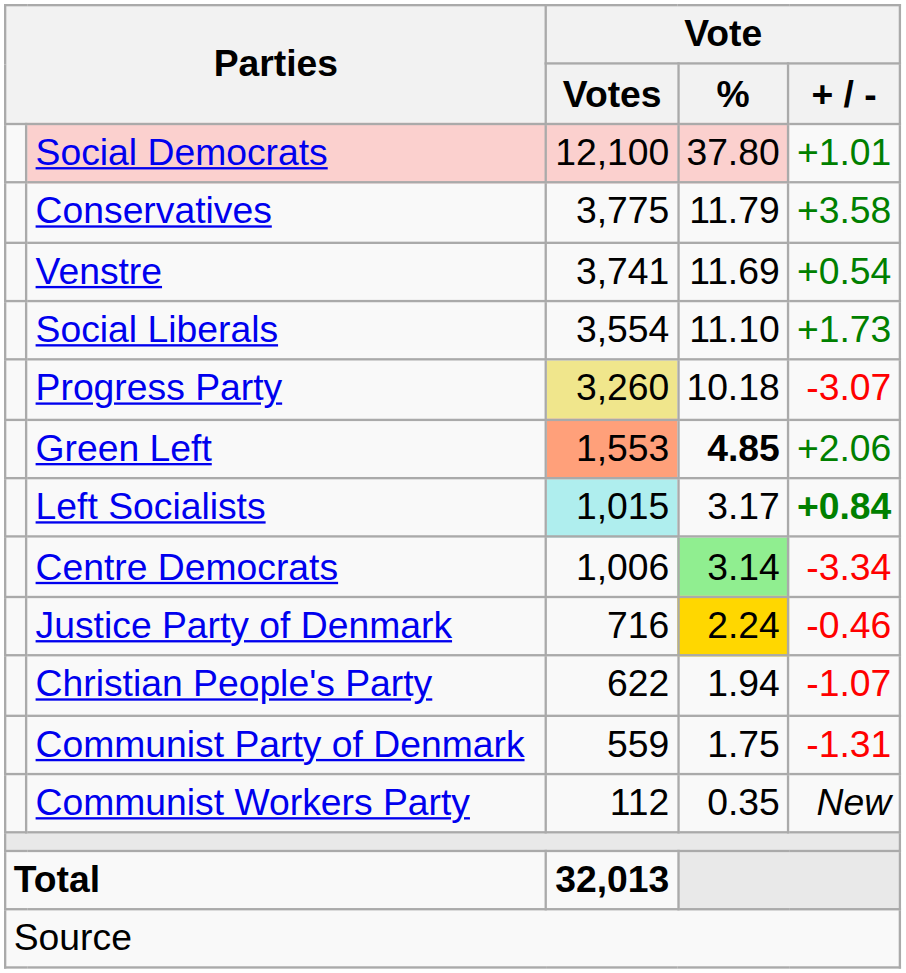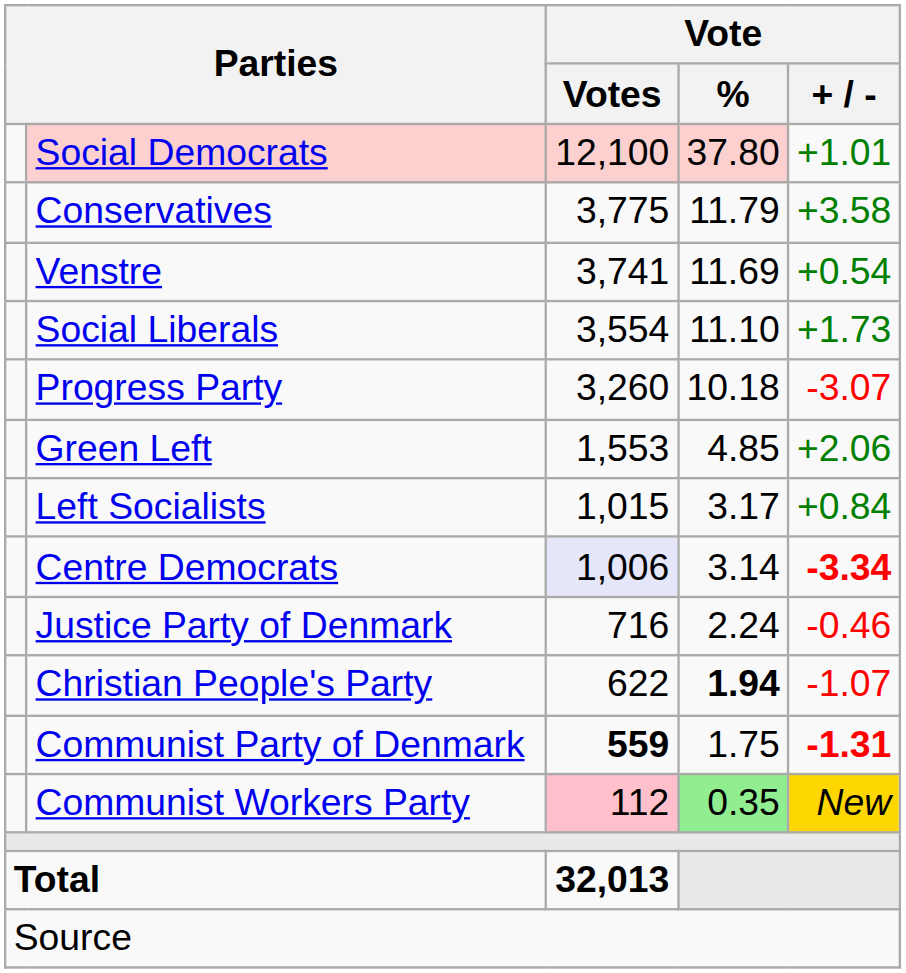Progress Party | Vote / Votes: khaki background -> no background
Green Left | Vote / Votes: lightsalmon background -> no background
Green Left | Vote / %: bold -> normal
Left Socialists | Vote / Votes: paleturquoise background -> no background
Left Socialists | Vote / + / -: bold -> normal
Centre Democrats | Vote / Votes: no background -> lavender background
Centre Democrats | Vote / %: lightgreen background -> no background
Centre Democrats | Vote / + / -: normal -> bold
Justice Party of Denmark | Vote / %: gold background -> no background
Christian People's Party | Vote / %: normal -> bold
Communist Party of Denmark | Vote / Votes: normal -> bold
Communist Party of Denmark | Vote / + / -: normal -> bold
Communist Workers Party | Vote / Votes: no background -> pink background
Communist Workers Party | Vote / %: no background -> lightgreen background
Communist Workers Party | Vote / + / -: no background -> gold background
